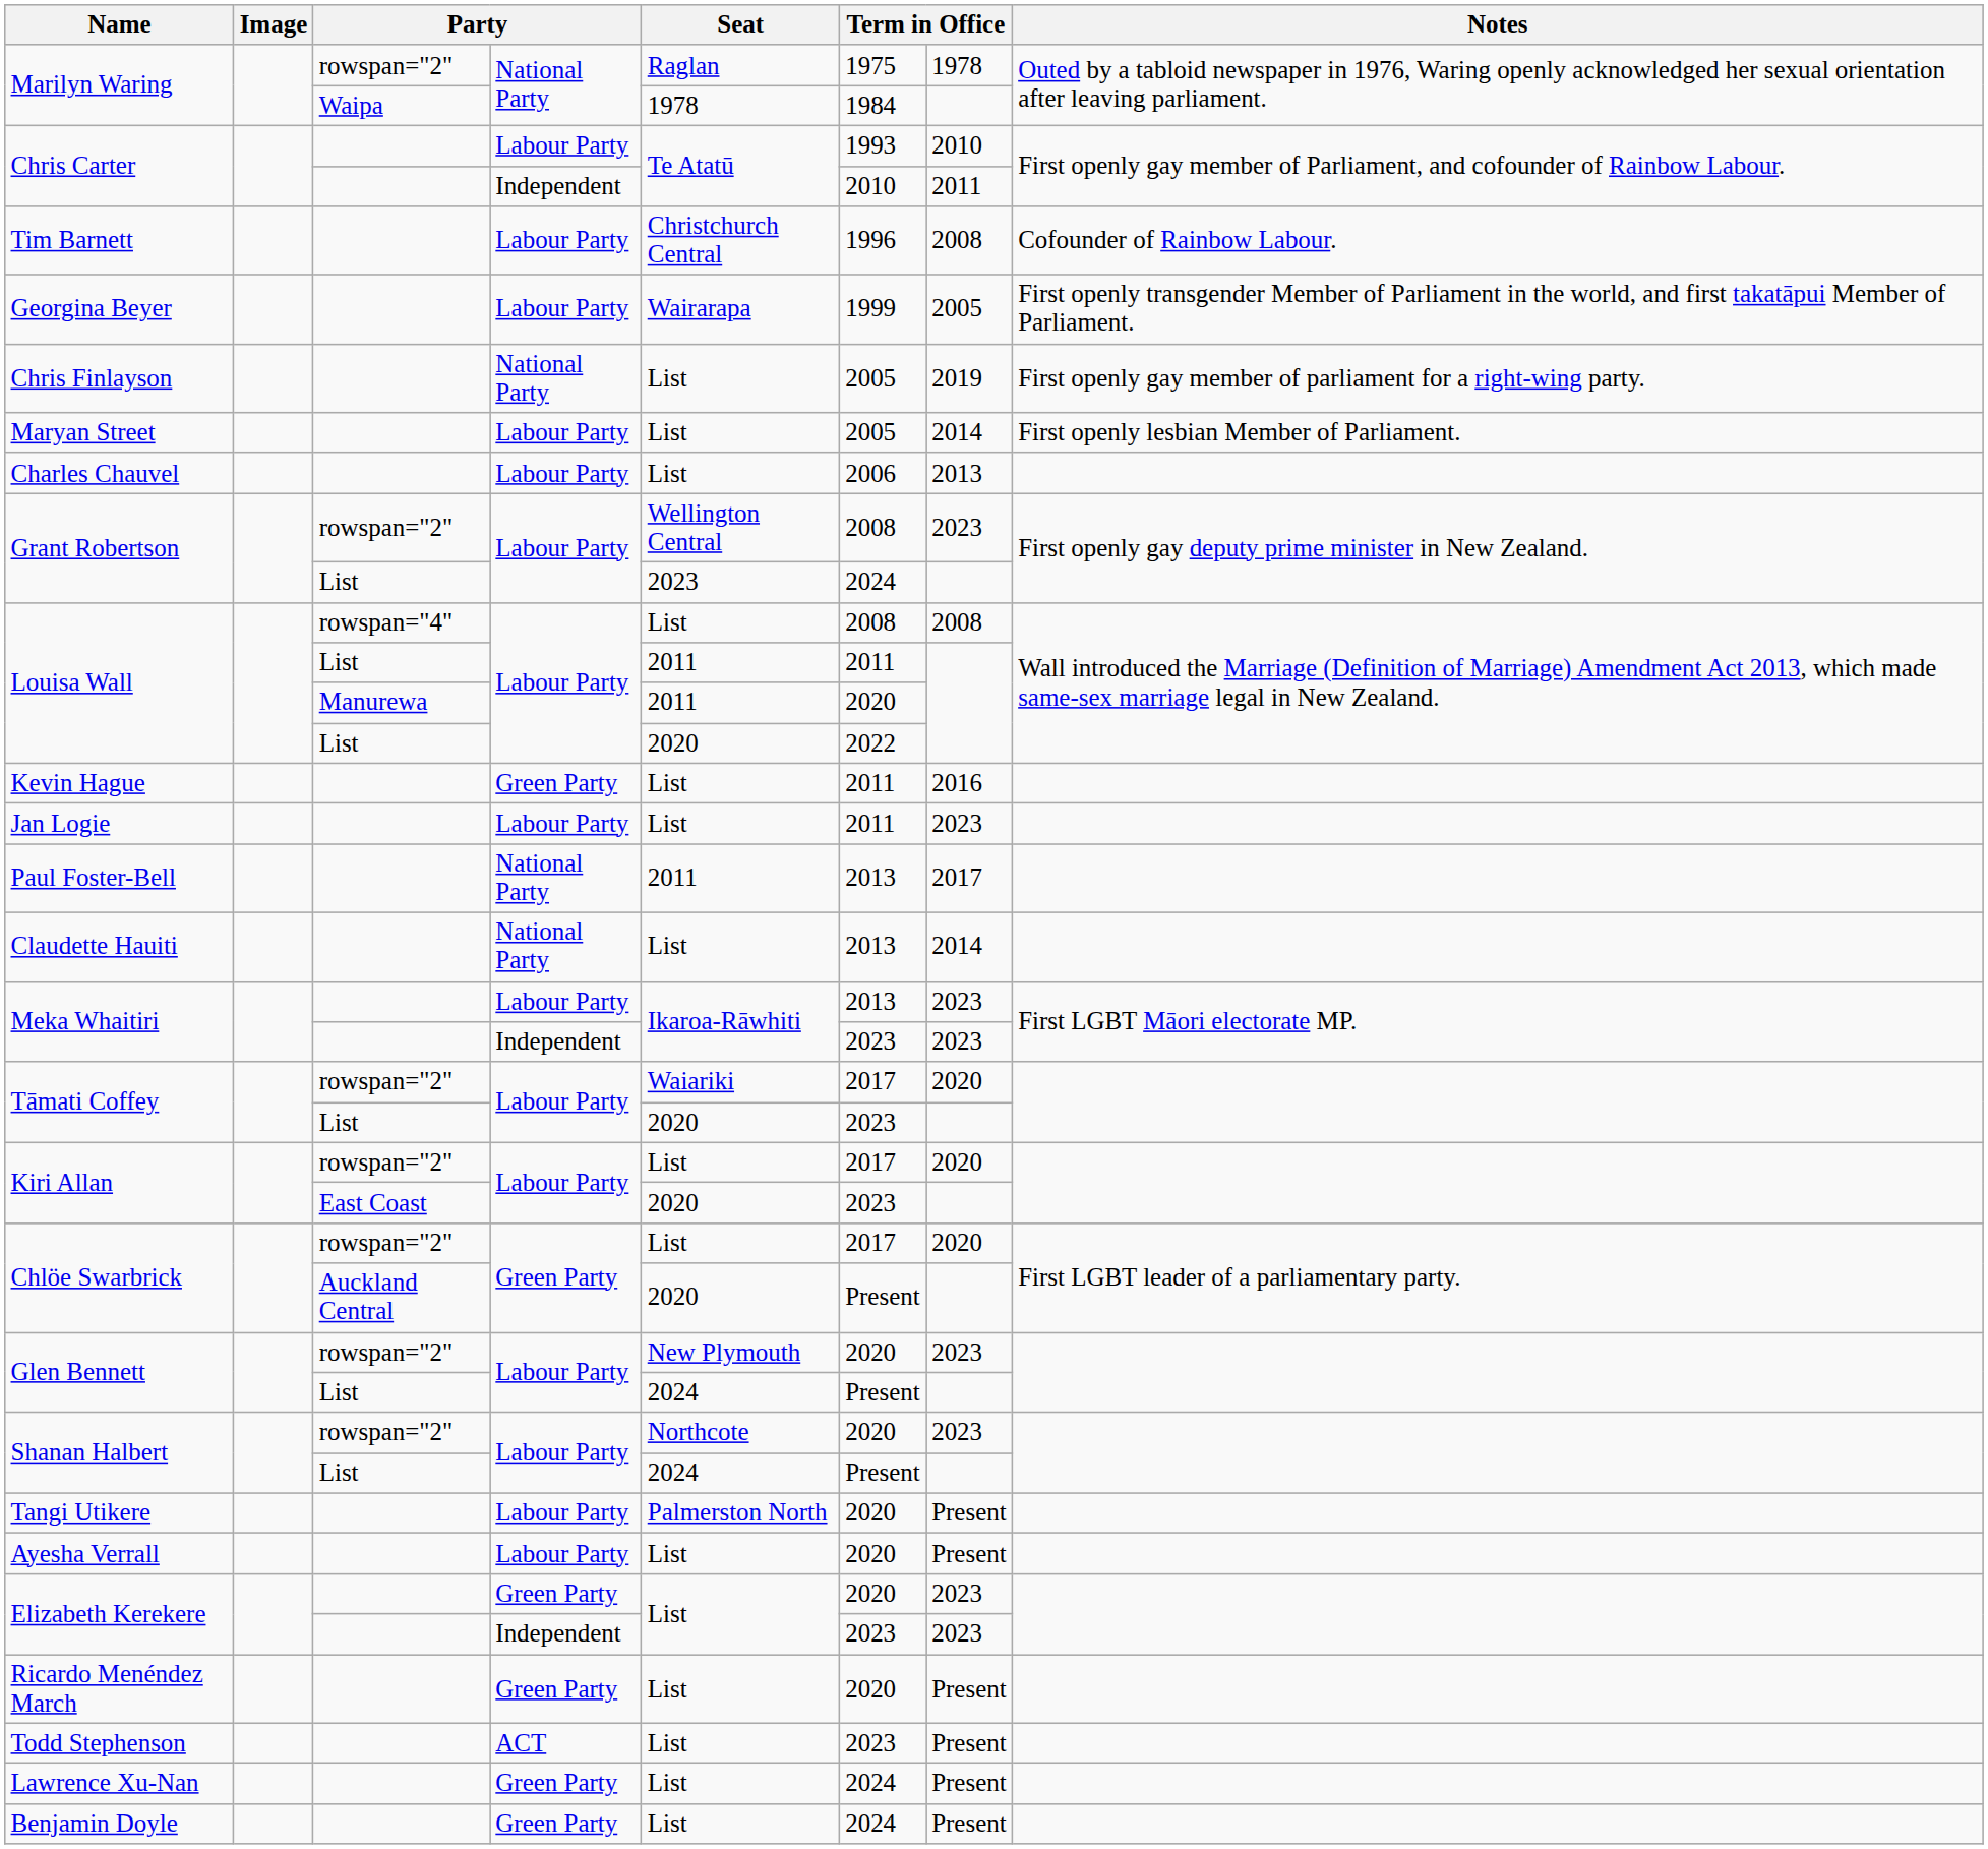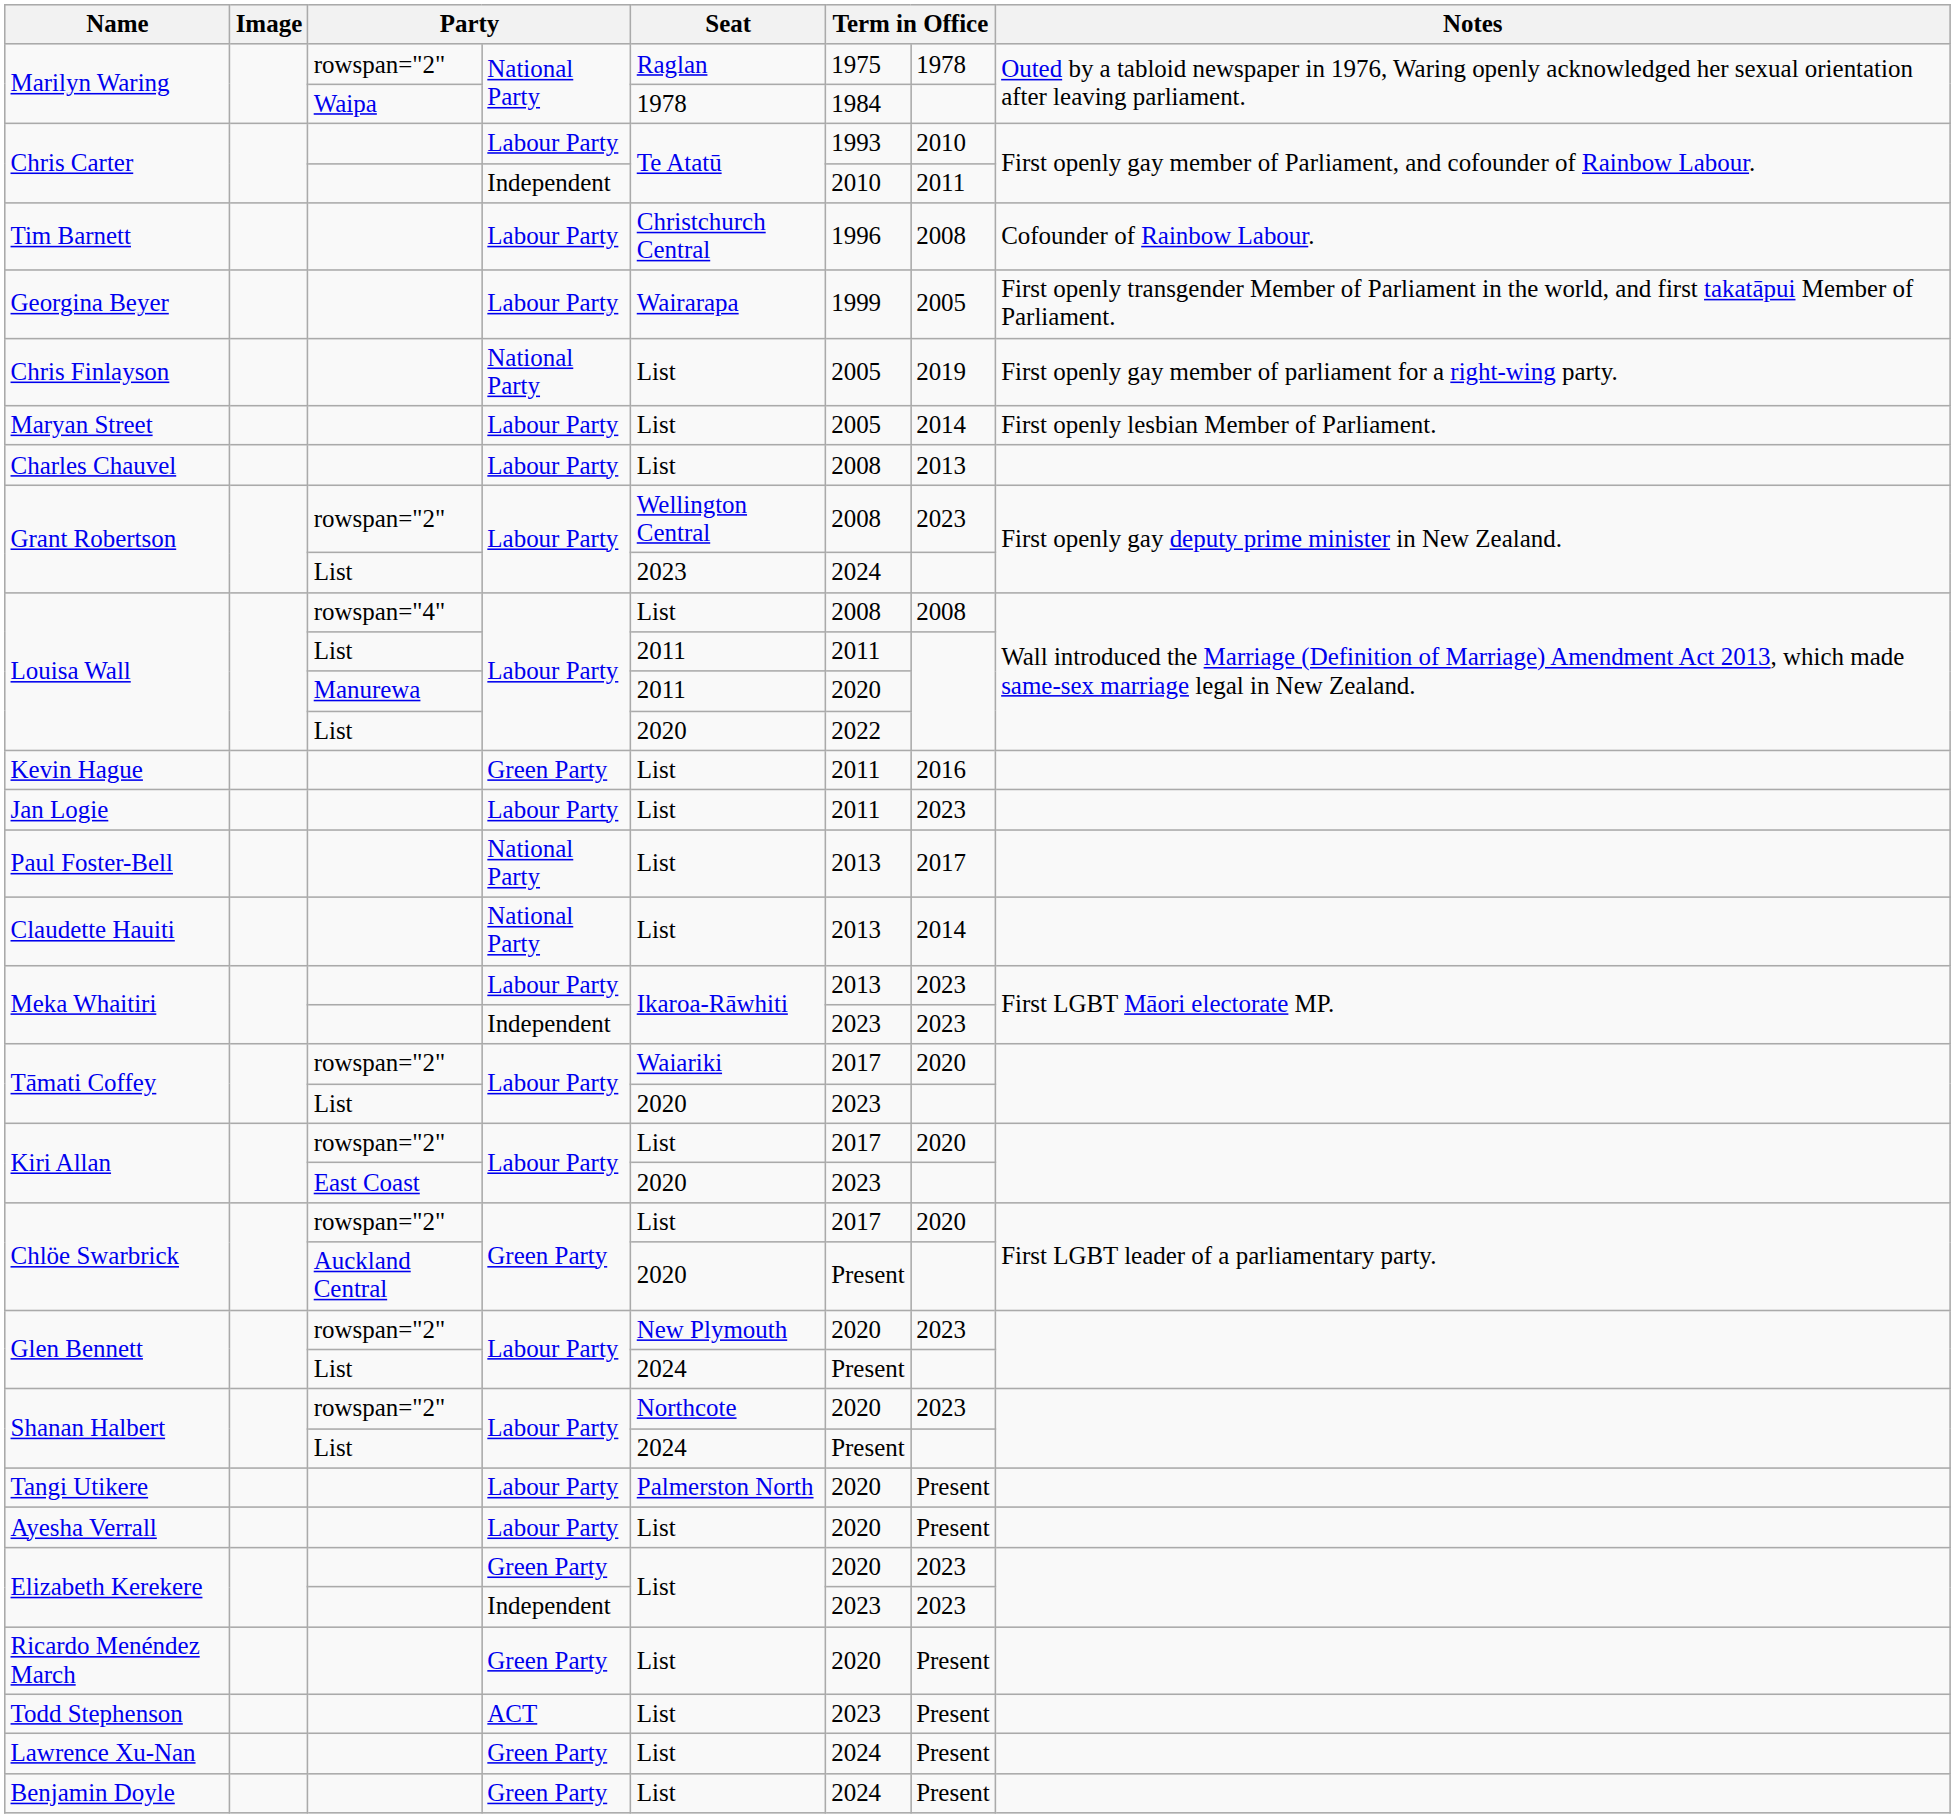Charles Chauvel | column 6: 2006 -> 2008
Paul Foster-Bell | Seat: 2011 -> List
